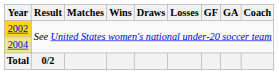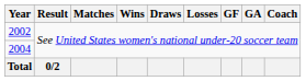2002 | Year: gold background -> no background
2004 | Year: khaki background -> no background
